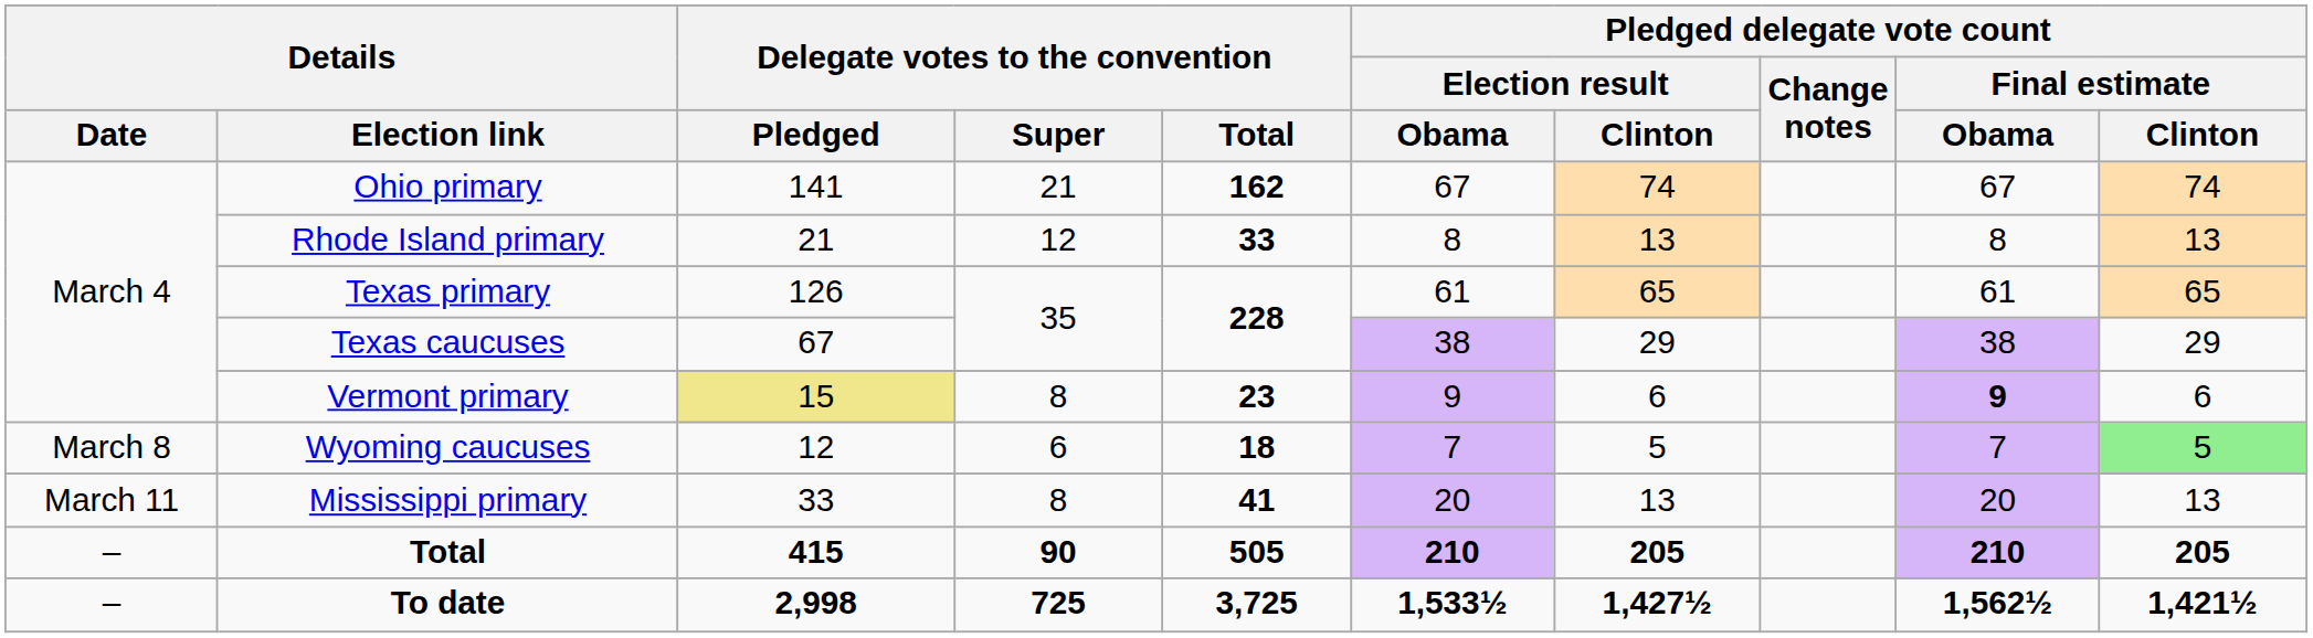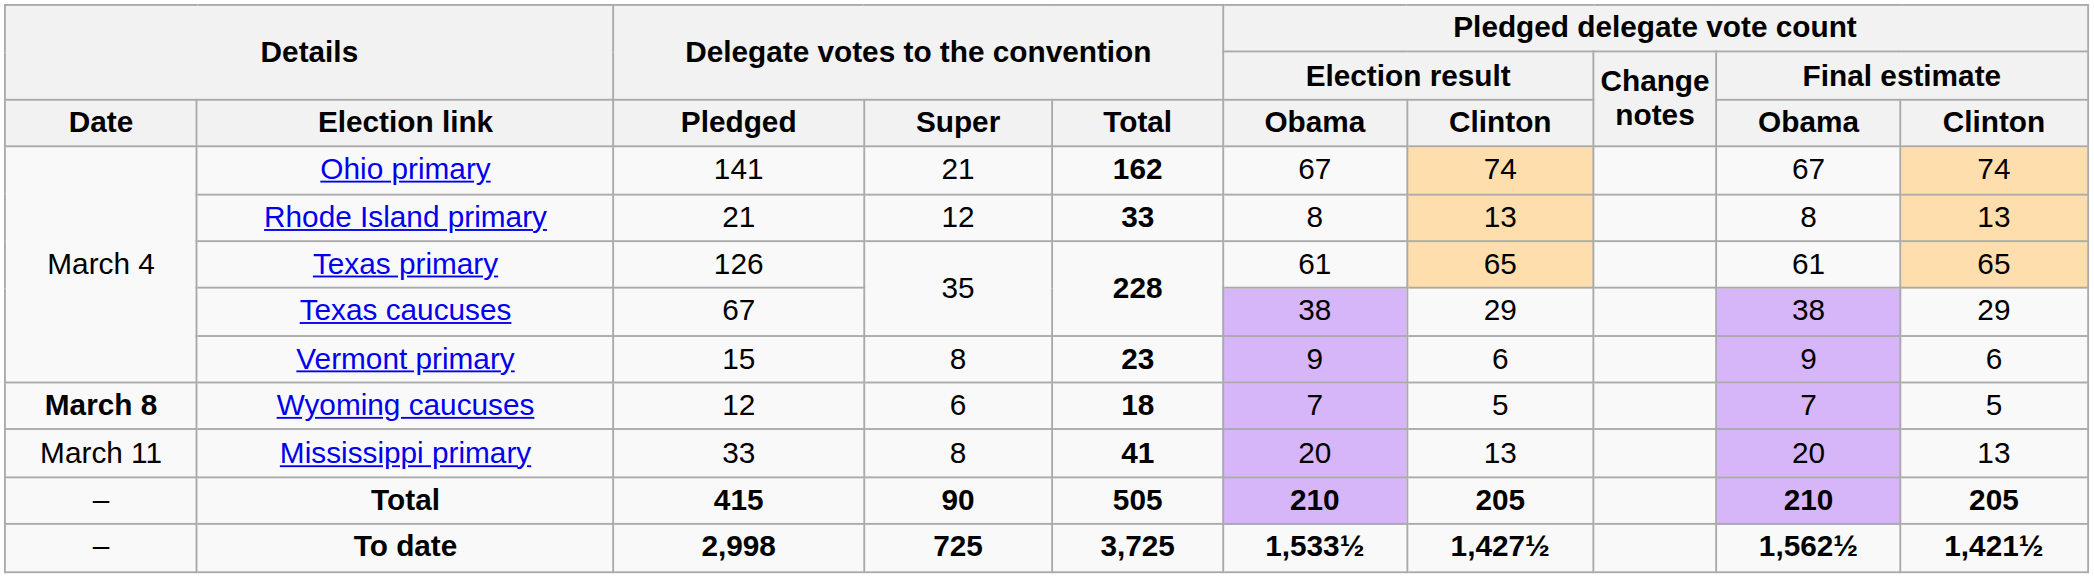Vermont primary | Delegate votes to the convention / Pledged: khaki background -> no background
Vermont primary | Pledged delegate vote count / Final estimate / Obama: bold -> normal
Wyoming caucuses | Details / Date: normal -> bold
Wyoming caucuses | Pledged delegate vote count / Final estimate / Clinton: lightgreen background -> no background
